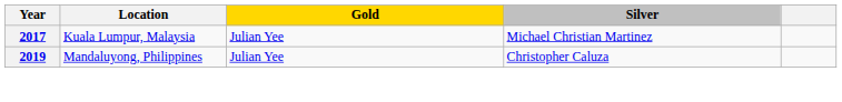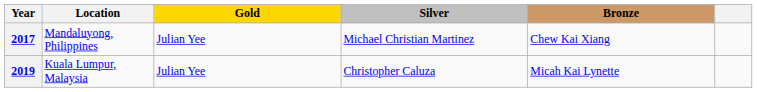+ column: Bronze | Chew Kai Xiang | Micah Kai Lynette
2017 | Location: Kuala Lumpur, Malaysia -> Mandaluyong, Philippines
2019 | Location: Mandaluyong, Philippines -> Kuala Lumpur, Malaysia
